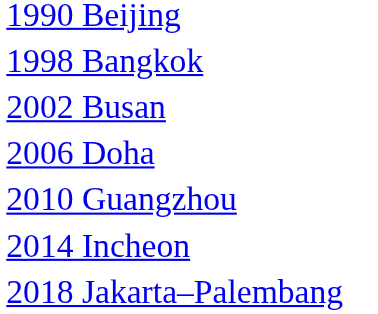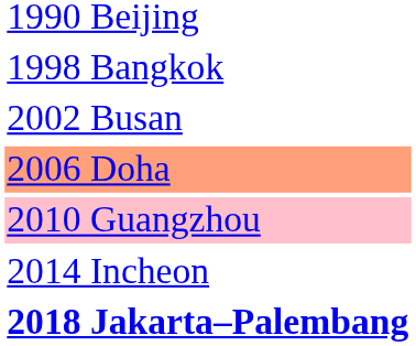2006 Doha | column 1: no background -> lightsalmon background
2010 Guangzhou | column 1: no background -> pink background
2018 Jakarta–Palembang | column 1: normal -> bold
